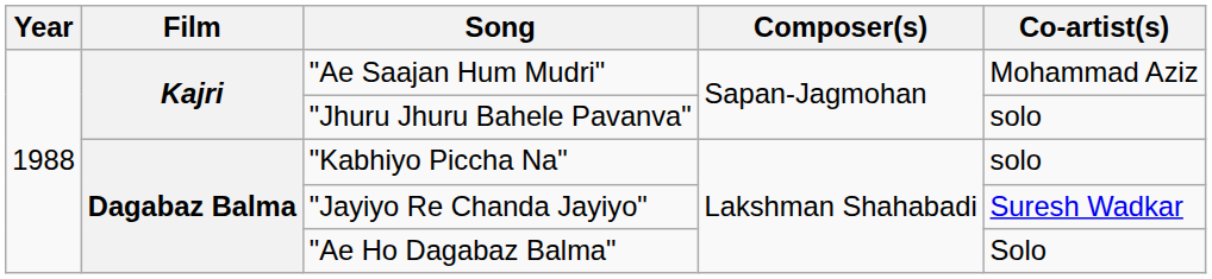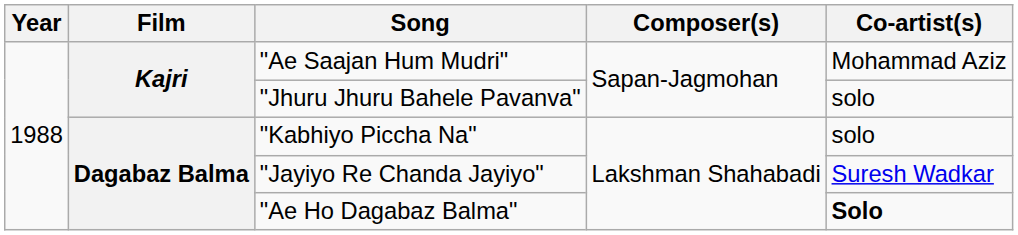"Ae Ho Dagabaz Balma" | Co-artist(s): normal -> bold
